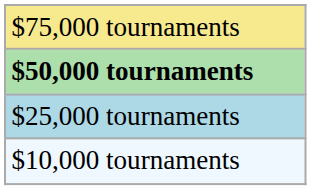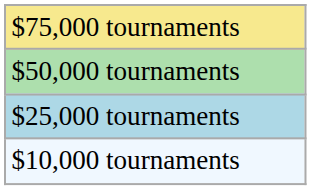row 2 | column 1: bold -> normal
